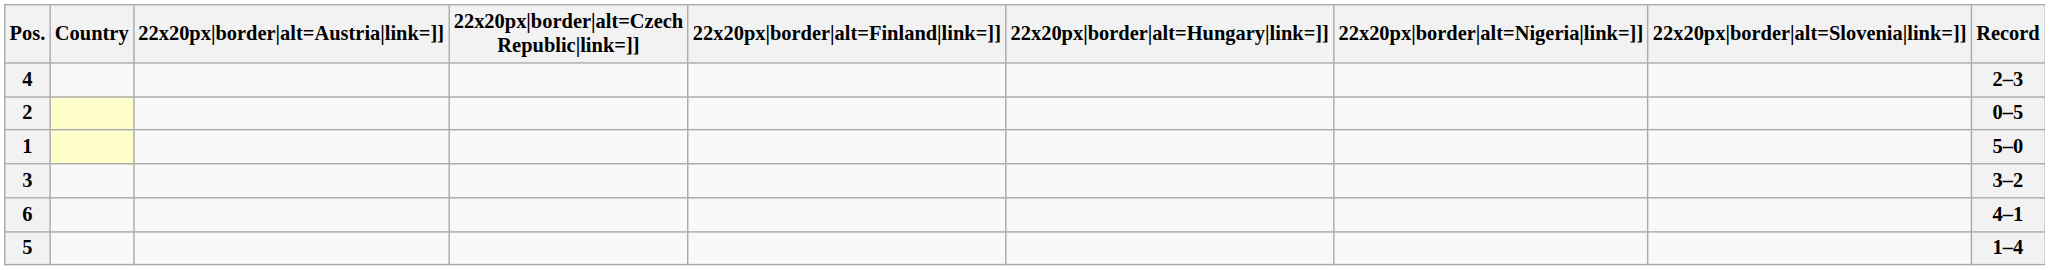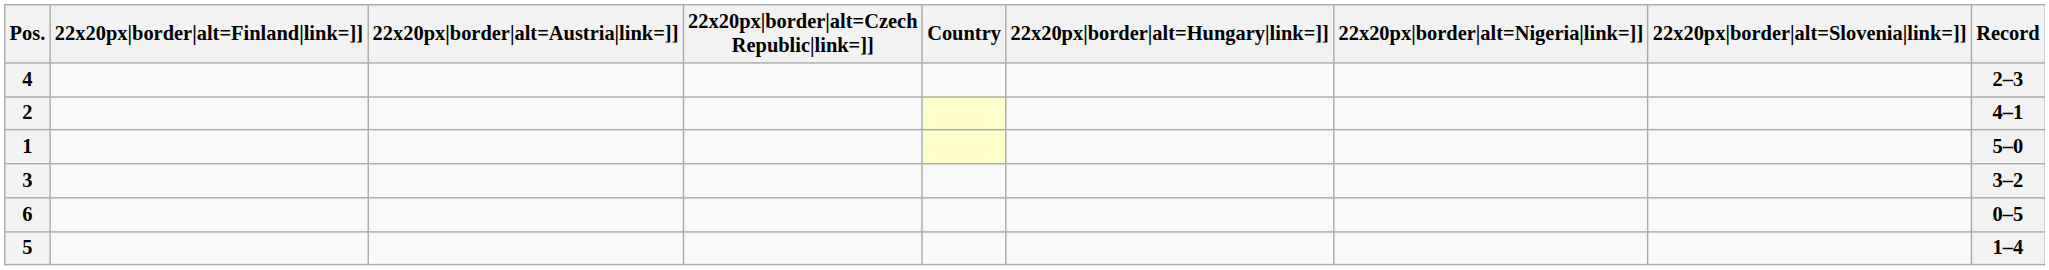columns swapped: Country <-> 22x20px|border|alt=Finland|link=]]
2 | Record: 0–5 -> 4–1
6 | Record: 4–1 -> 0–5
